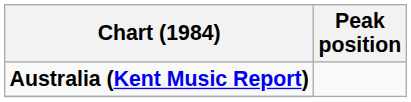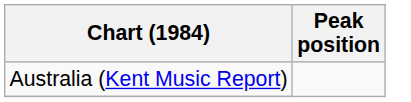Australia (Kent Music Report) | Chart (1984): bold -> normal
